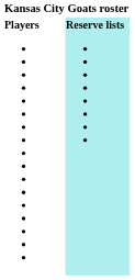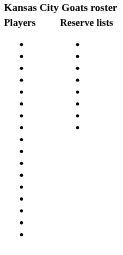Players | column 2: paleturquoise background -> no background
